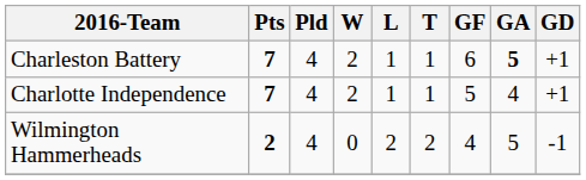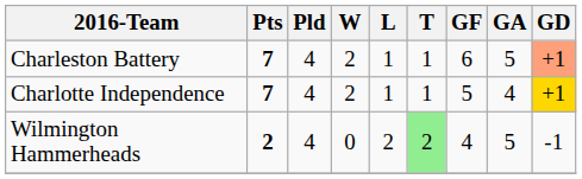Charleston Battery | GA: bold -> normal
Charleston Battery | GD: no background -> lightsalmon background
Charlotte Independence | GD: no background -> gold background
Wilmington Hammerheads | T: no background -> lightgreen background
